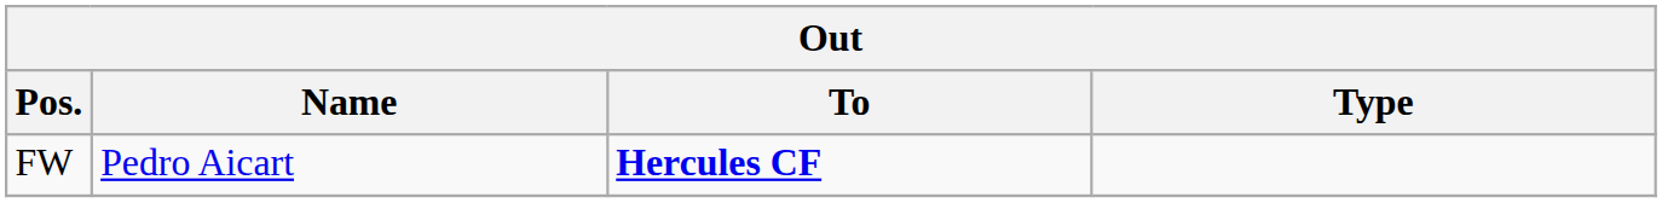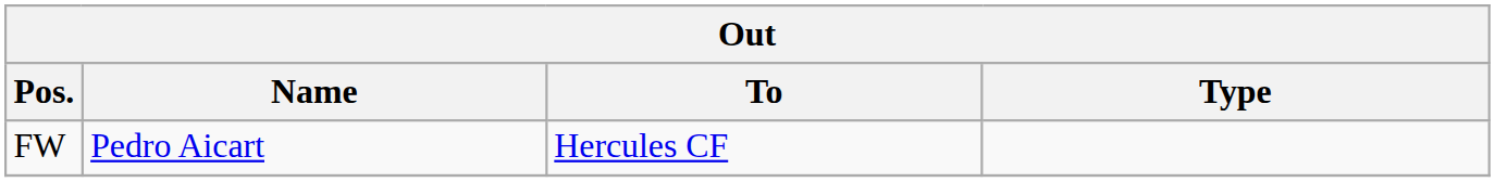FW | To: bold -> normal
